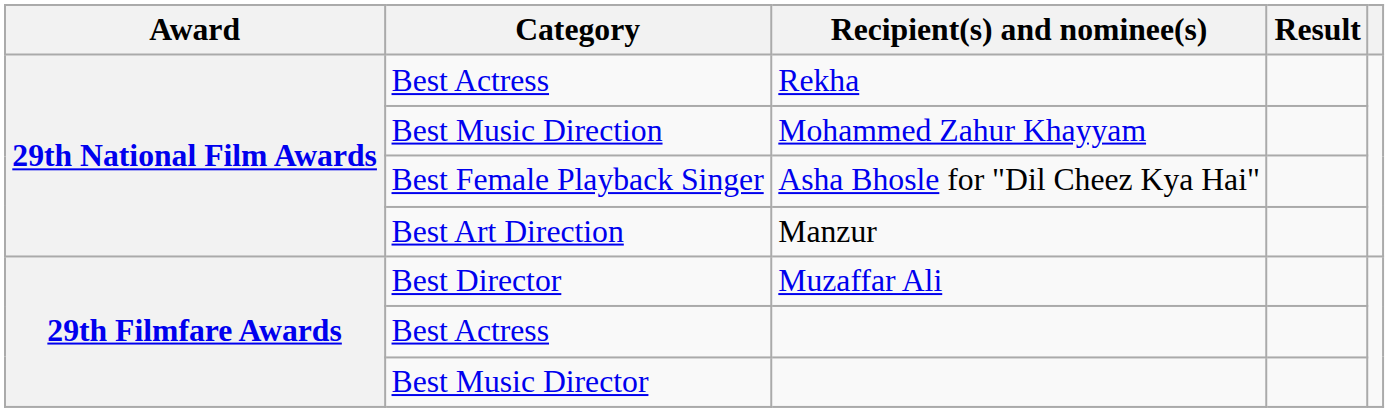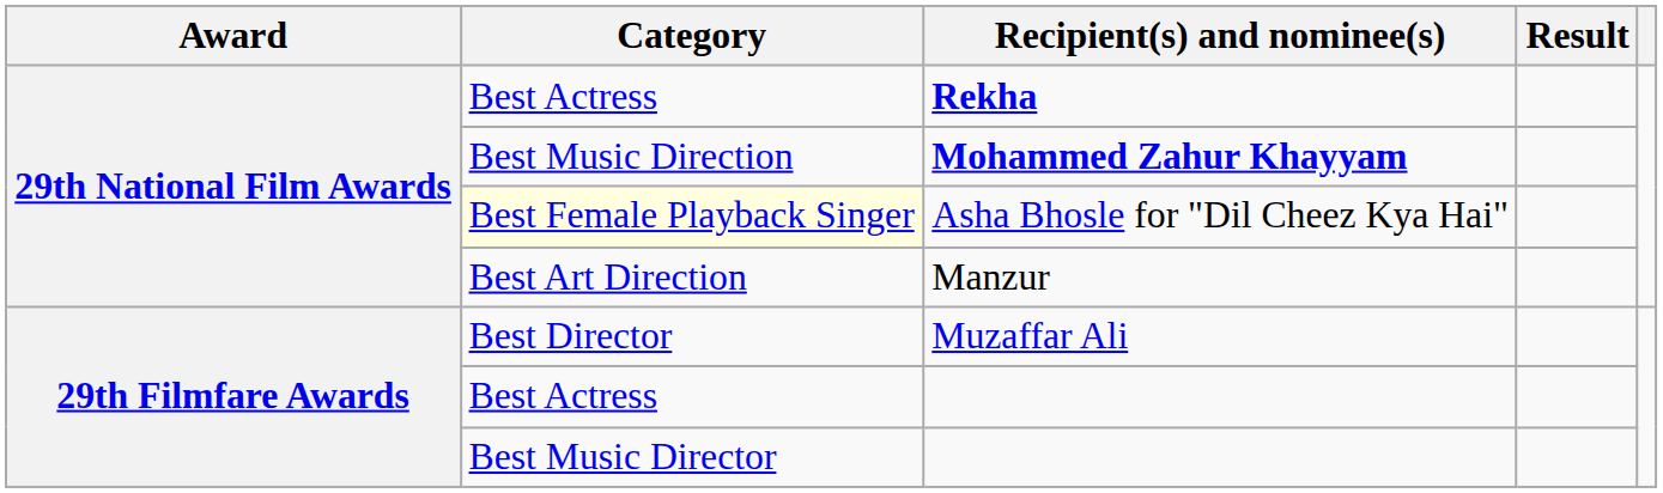Best Actress / Rekha | Recipient(s) and nominee(s): normal -> bold
Best Music Direction | Recipient(s) and nominee(s): normal -> bold
Best Female Playback Singer | Category: no background -> lightyellow background
